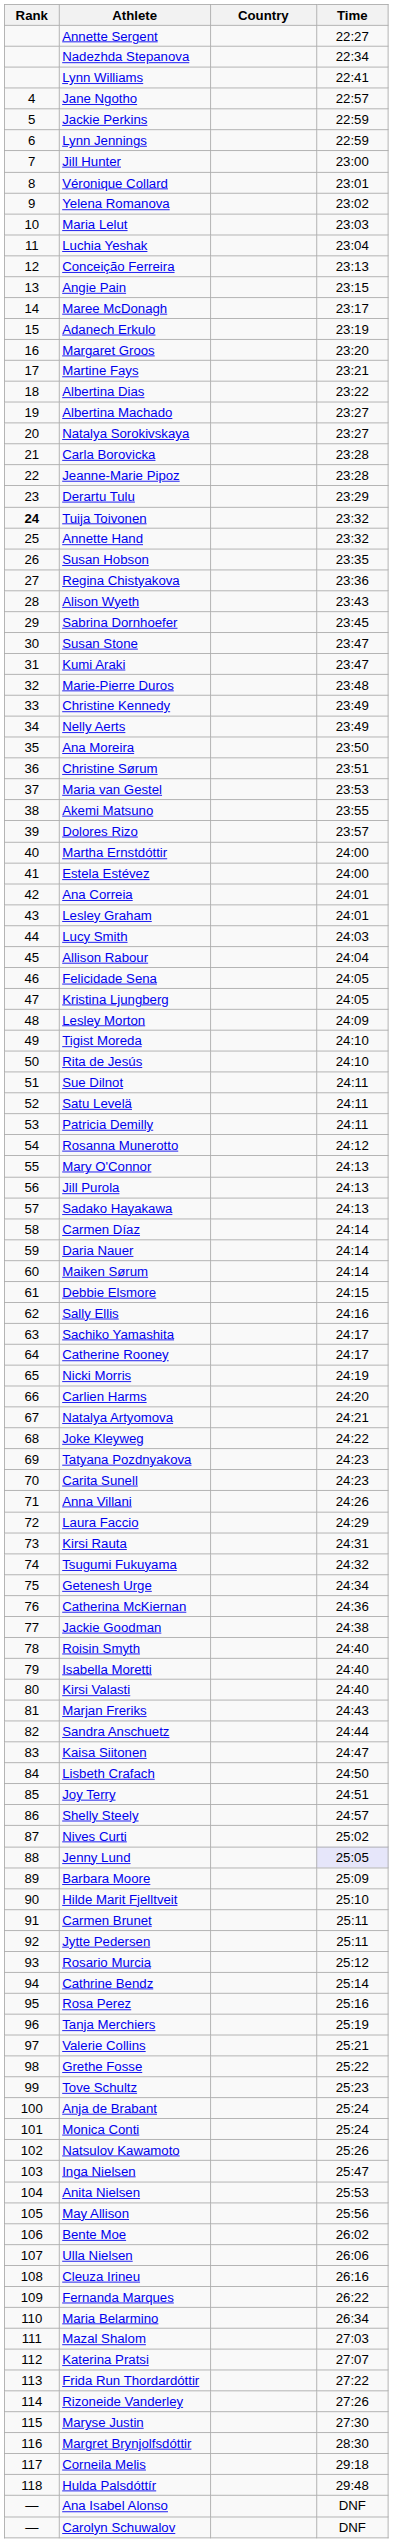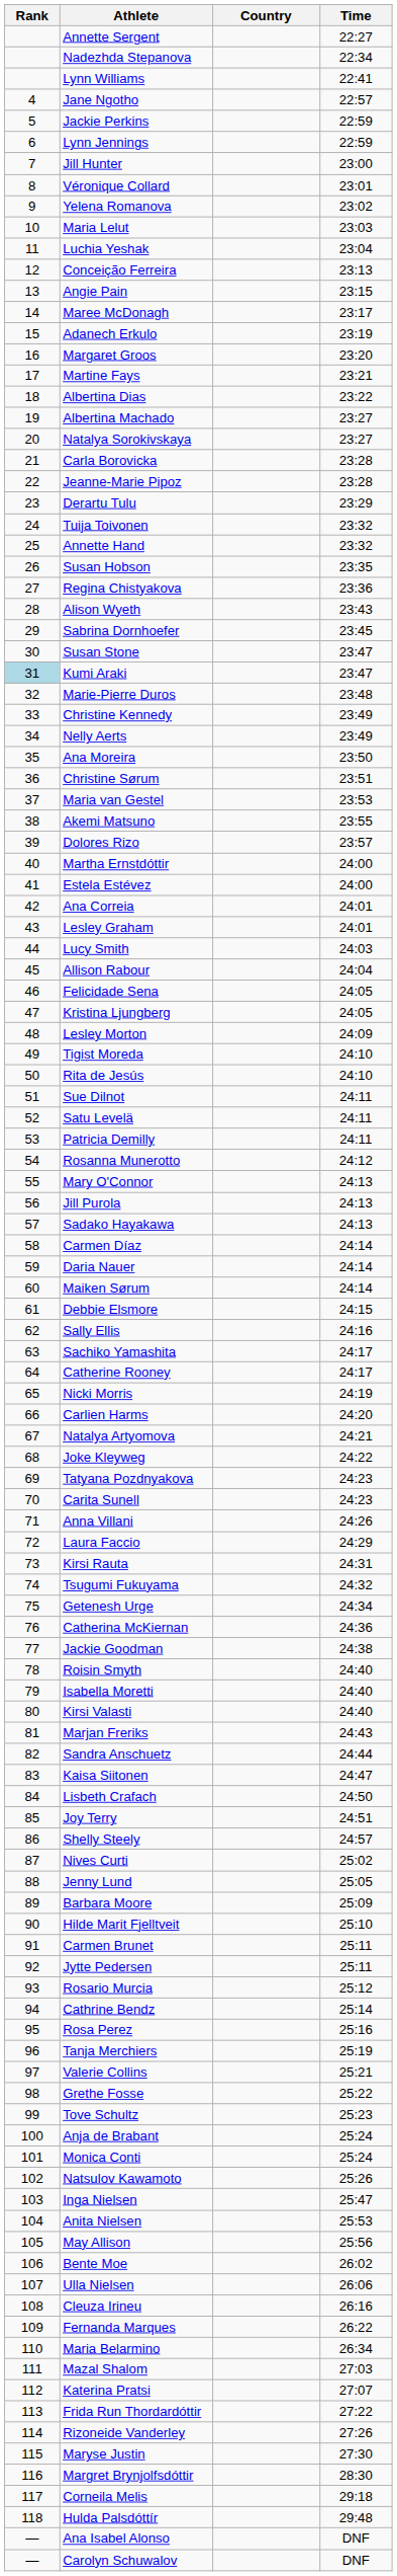Tuija Toivonen | Rank: bold -> normal
Kumi Araki | Rank: no background -> lightblue background
Jenny Lund | Time: lavender background -> no background
